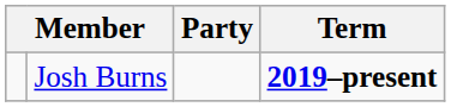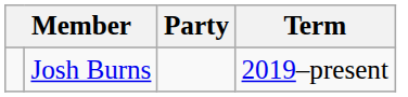Josh Burns | Term: bold -> normal
